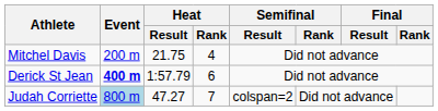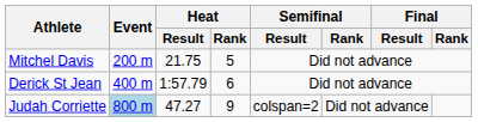Mitchel Davis | Heat / Rank: 4 -> 5
Derick St Jean | Event: bold -> normal
Judah Corriette | Heat / Rank: 7 -> 9
